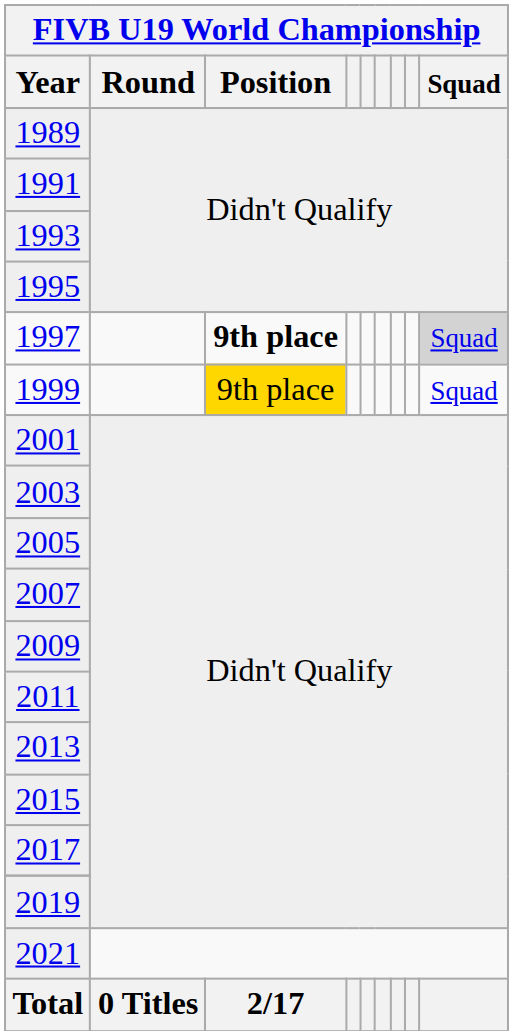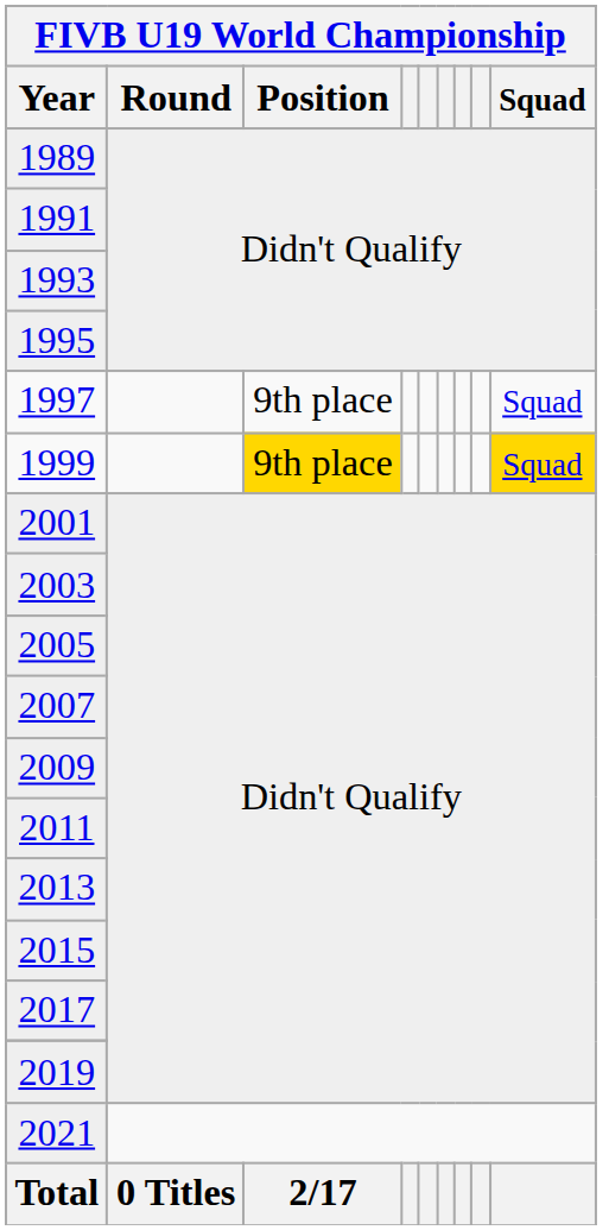1997 | FIVB U19 World Championship / Position: bold -> normal
1997 | FIVB U19 World Championship / Squad: lightgrey background -> no background
1999 | FIVB U19 World Championship / Squad: no background -> gold background
